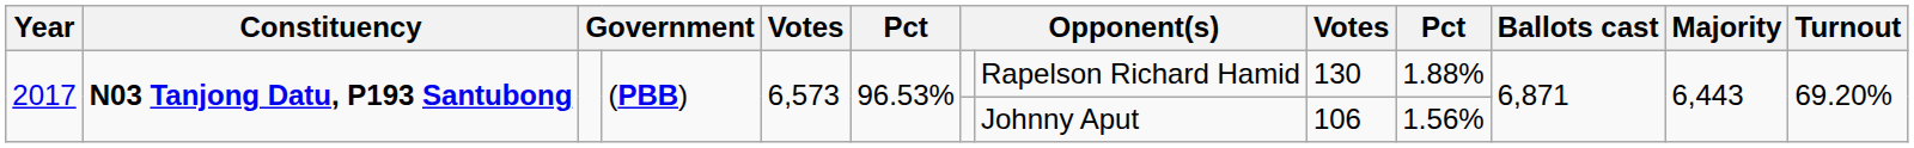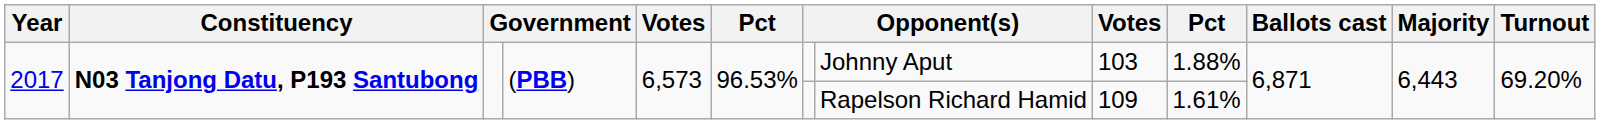row 2 | column 8: Rapelson Richard Hamid -> Johnny Aput
row 2 | column 9: 130 -> 103
row 3 | column 8: Johnny Aput -> Rapelson Richard Hamid
row 3 | column 9: 106 -> 109
row 3 | column 10: 1.56% -> 1.61%
